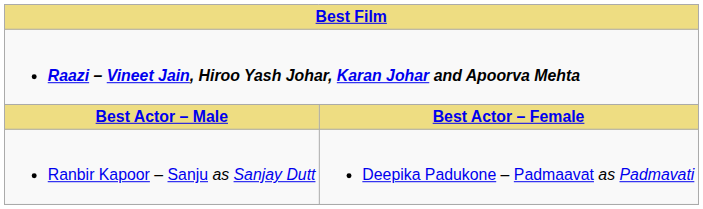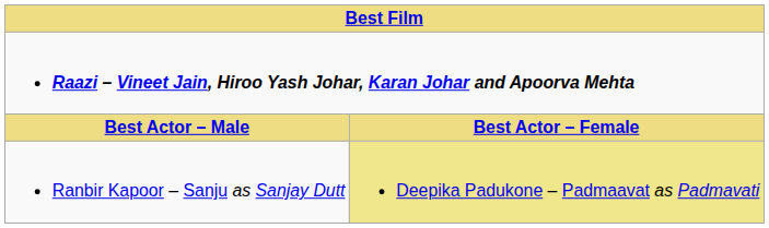Ranbir Kapoor – Sanju as Sanjay Dutt | column 2: no background -> khaki background
